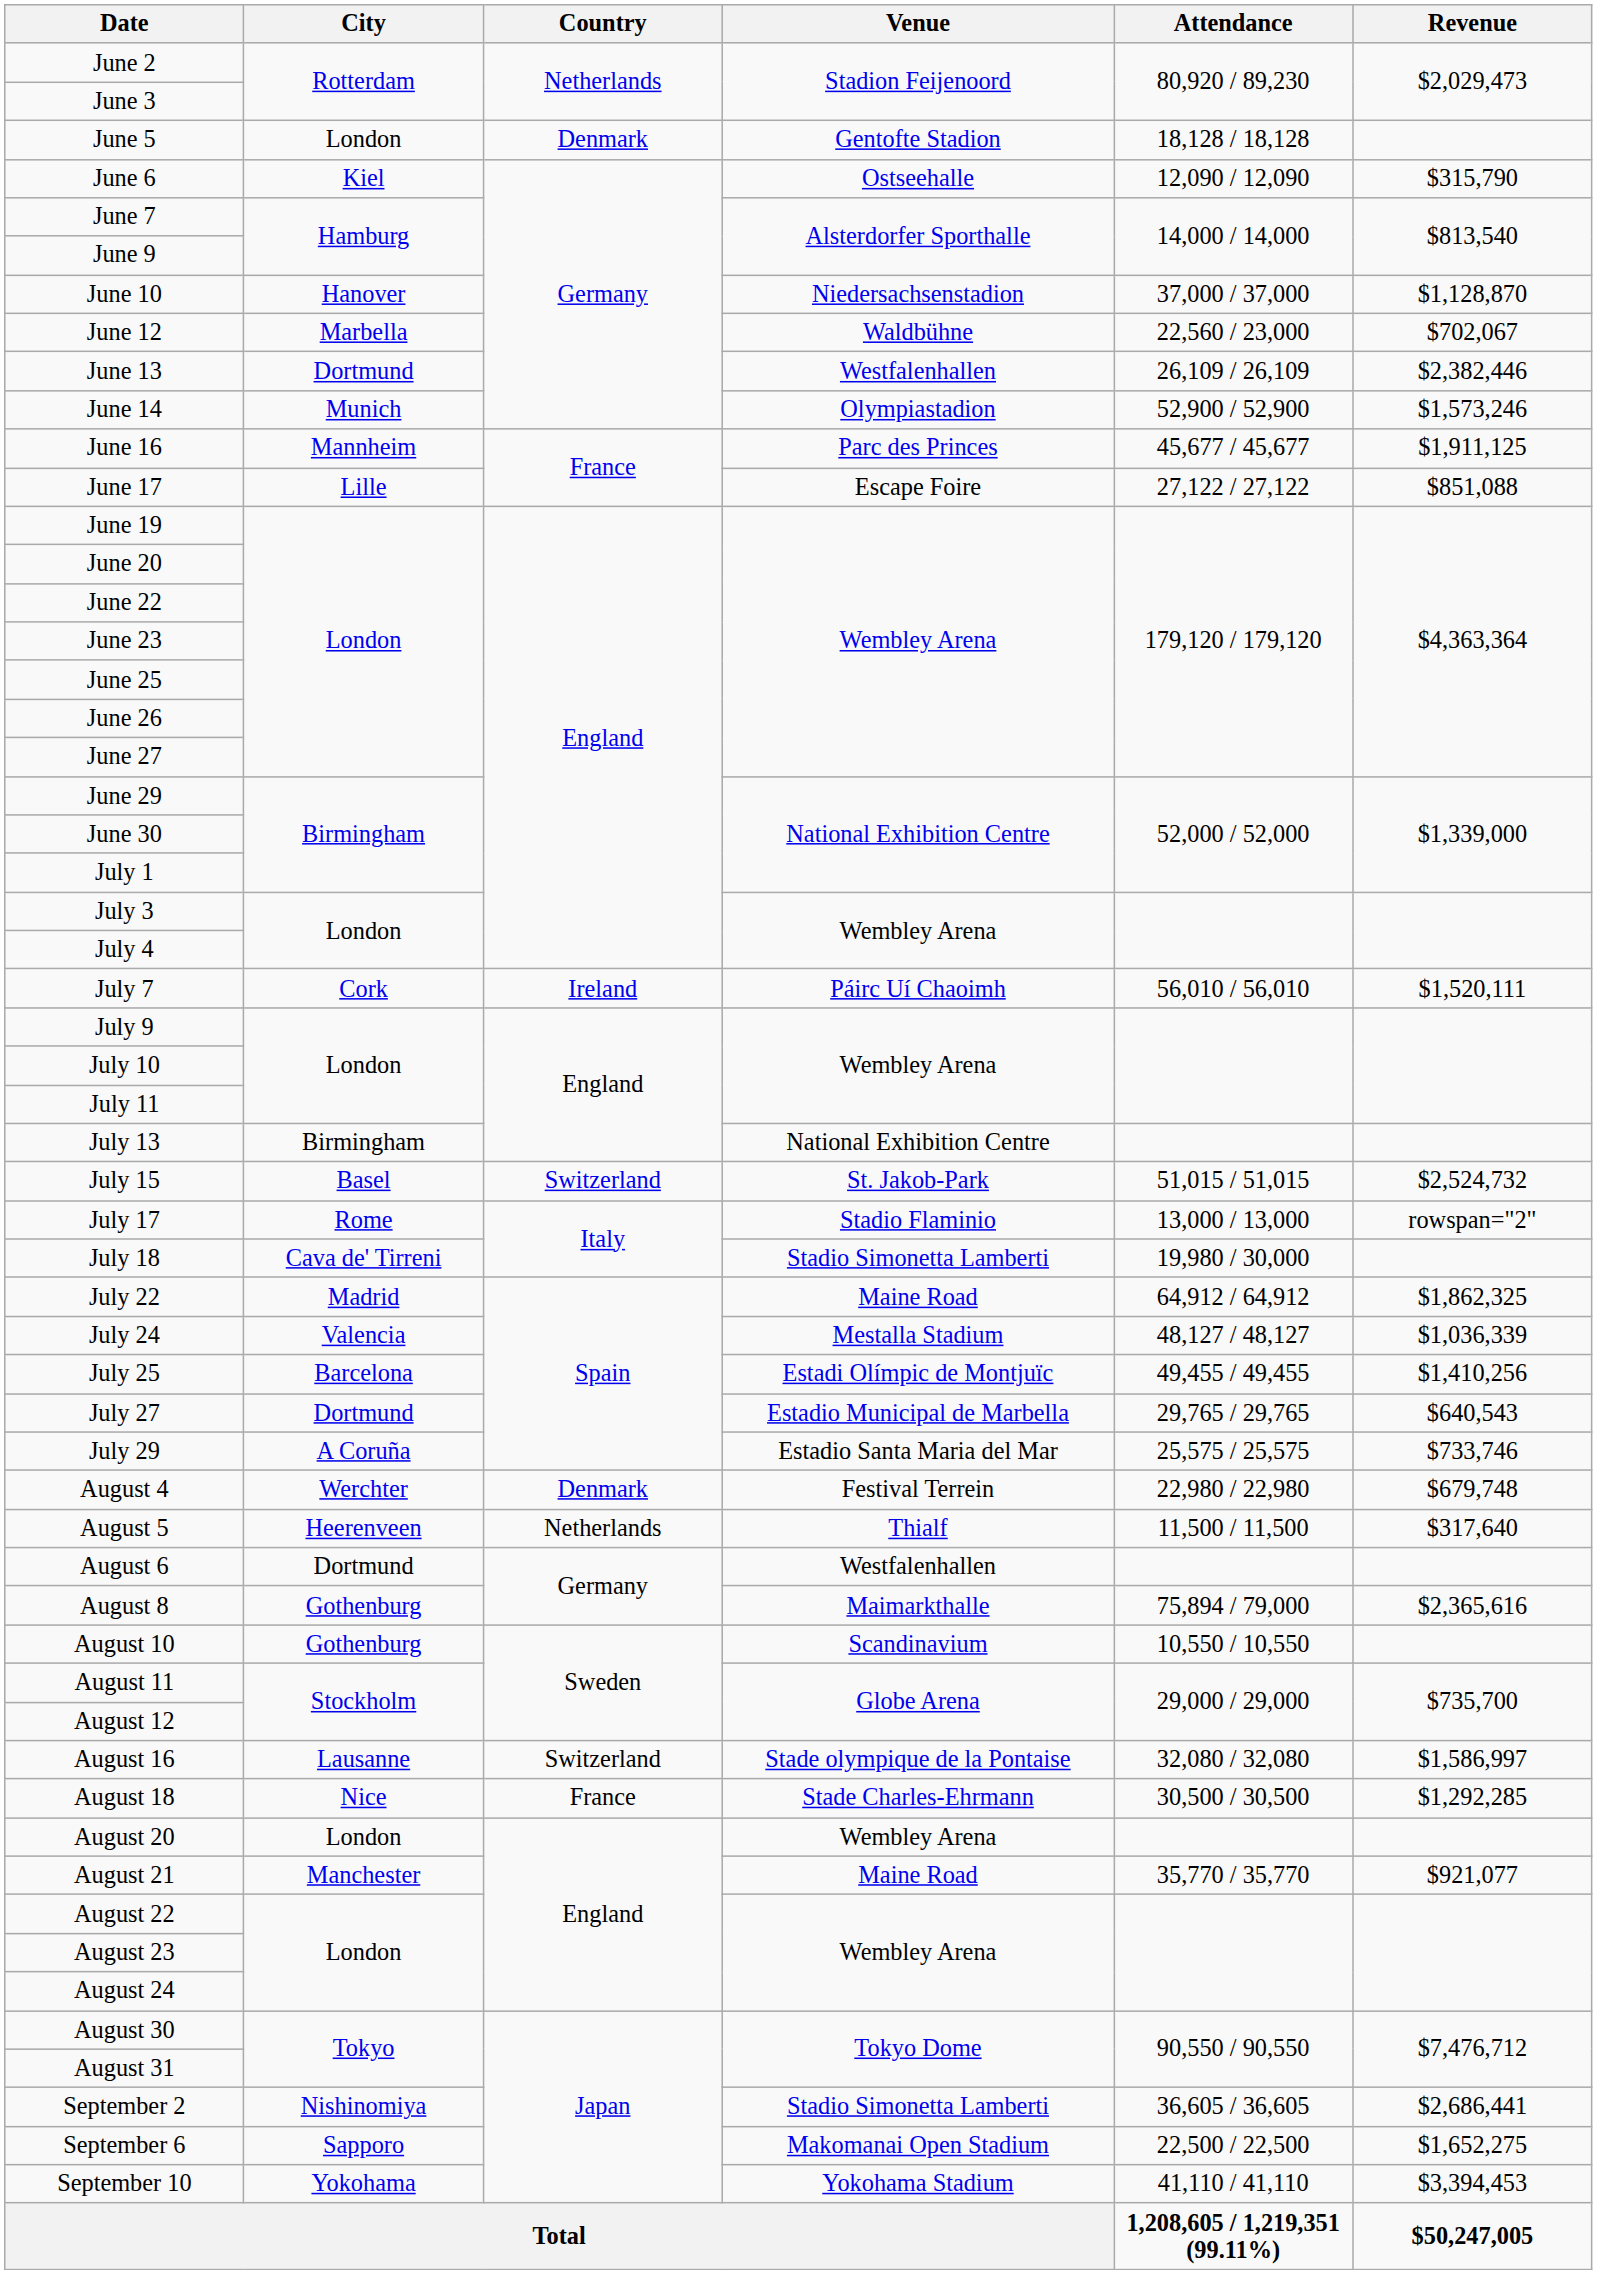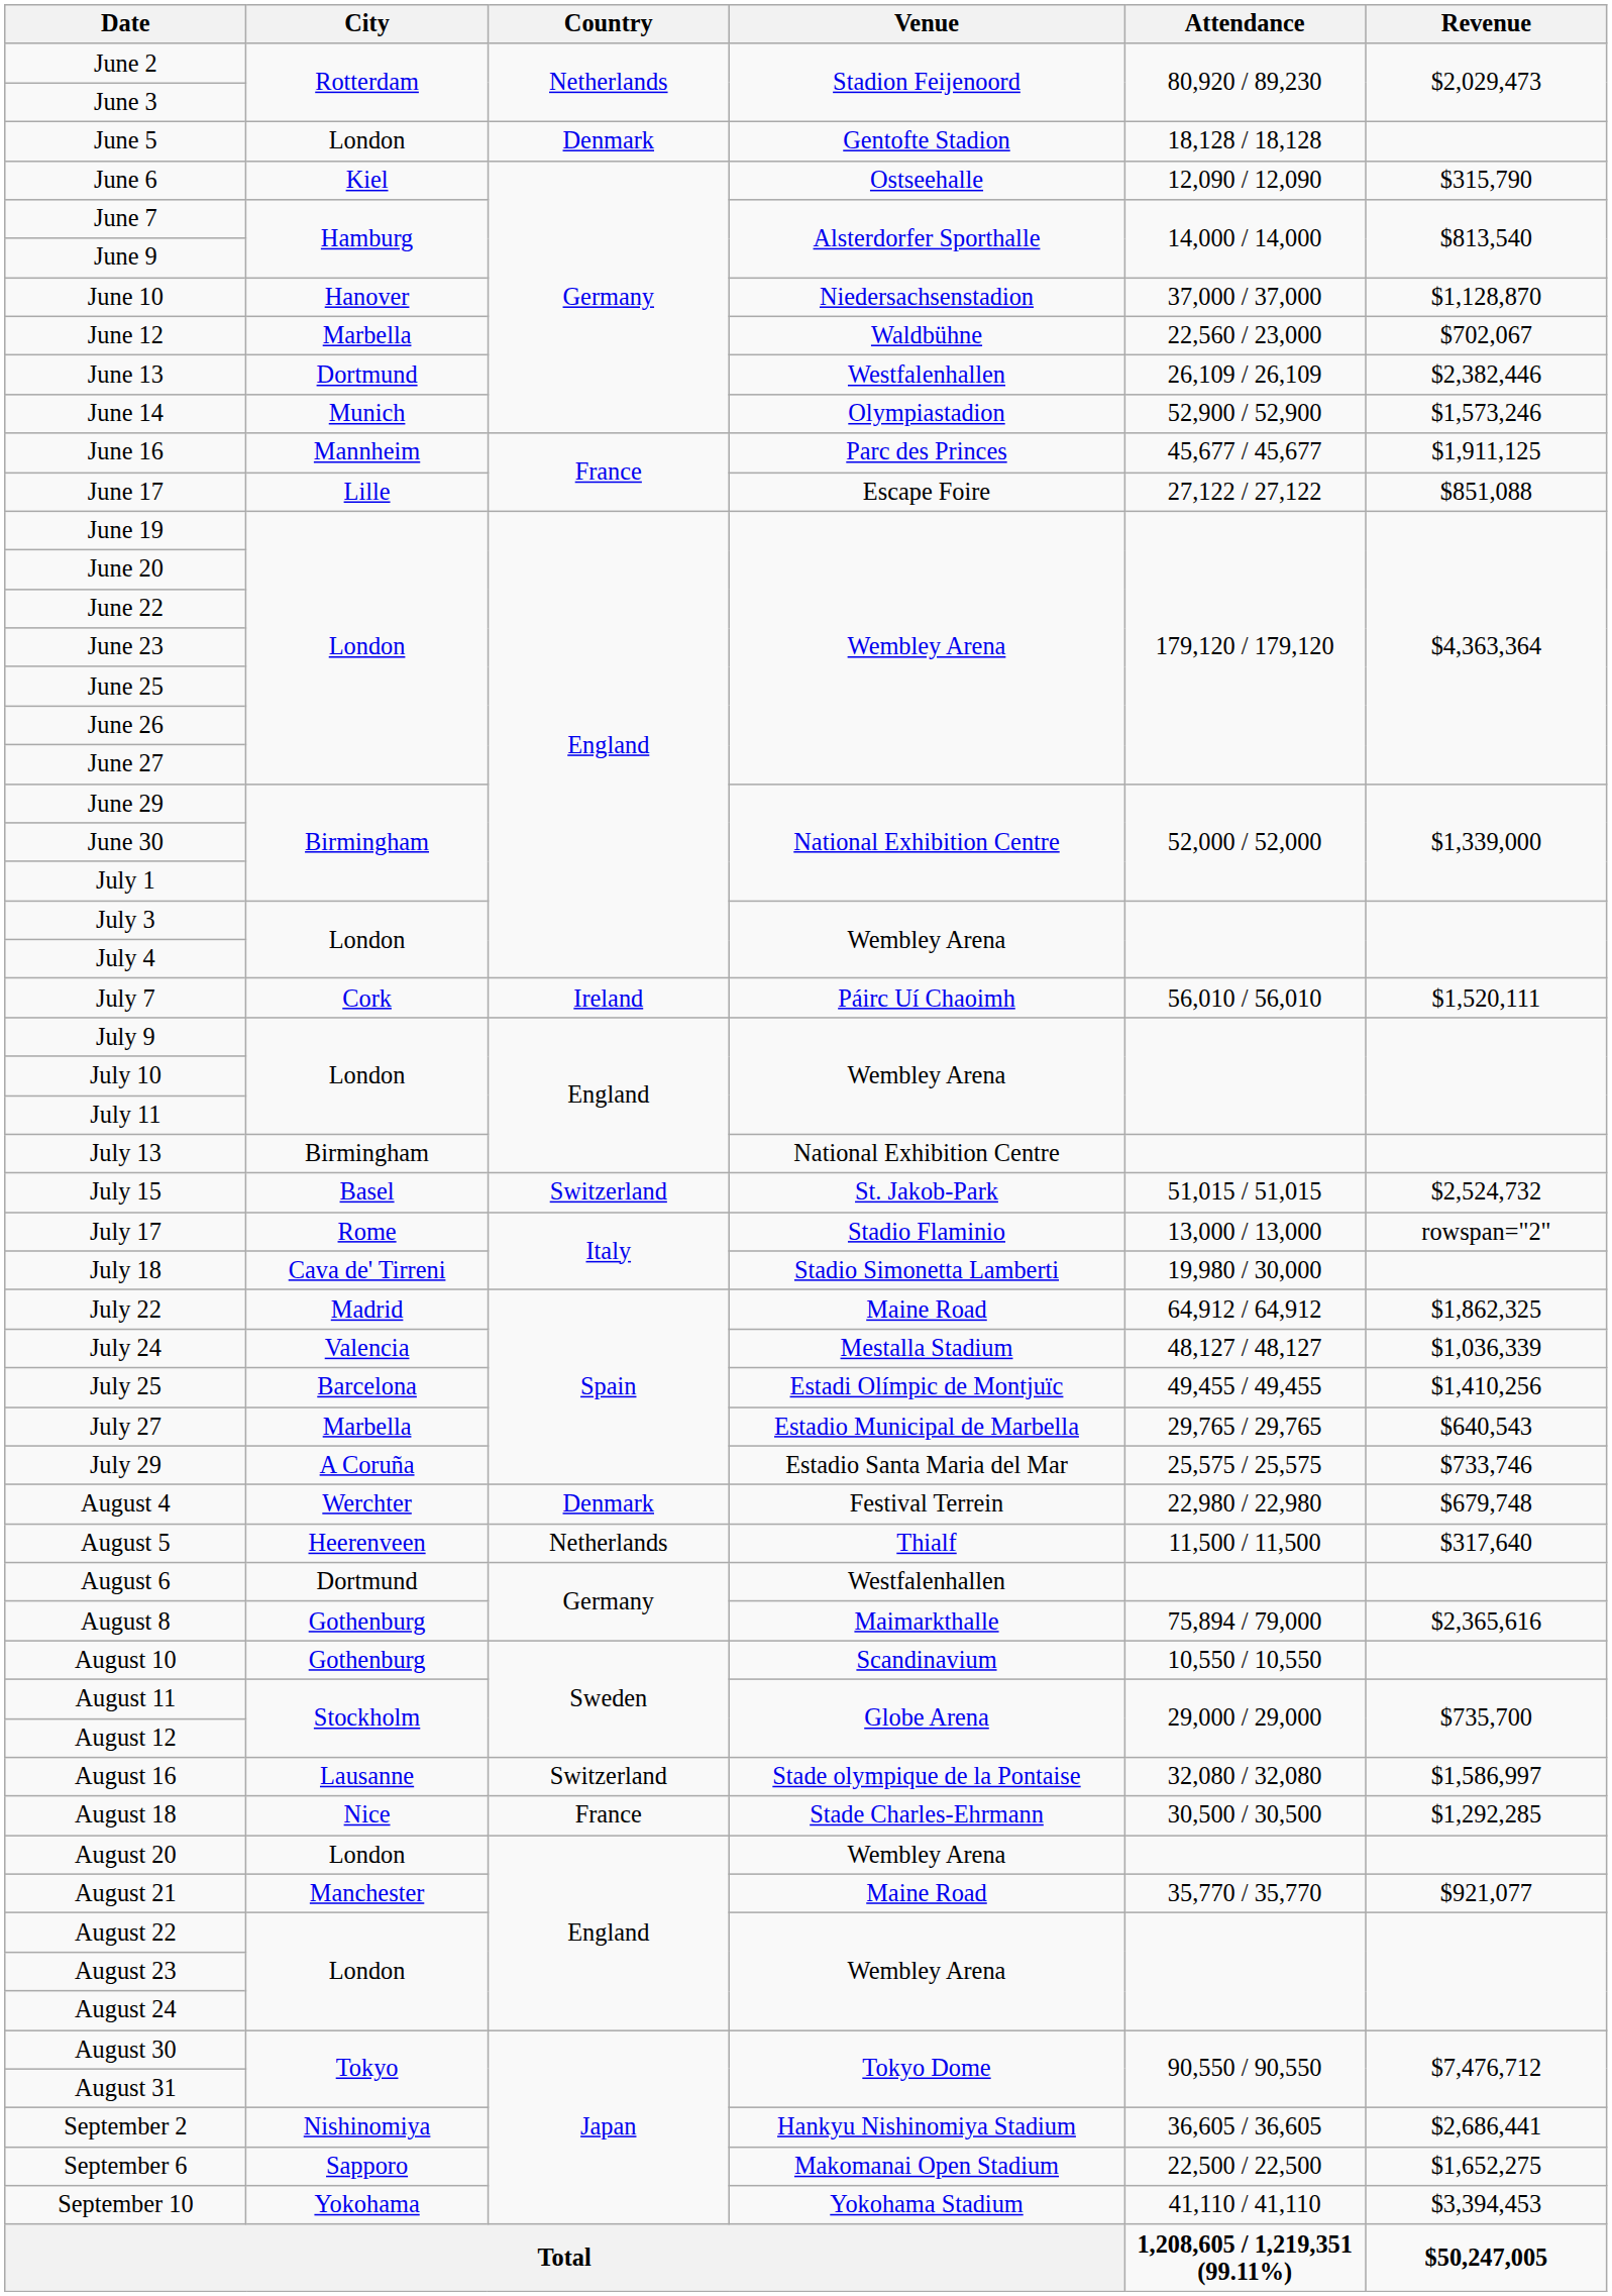July 27 | City: Dortmund -> Marbella
September 2 | Venue: Stadio Simonetta Lamberti -> Hankyu Nishinomiya Stadium
